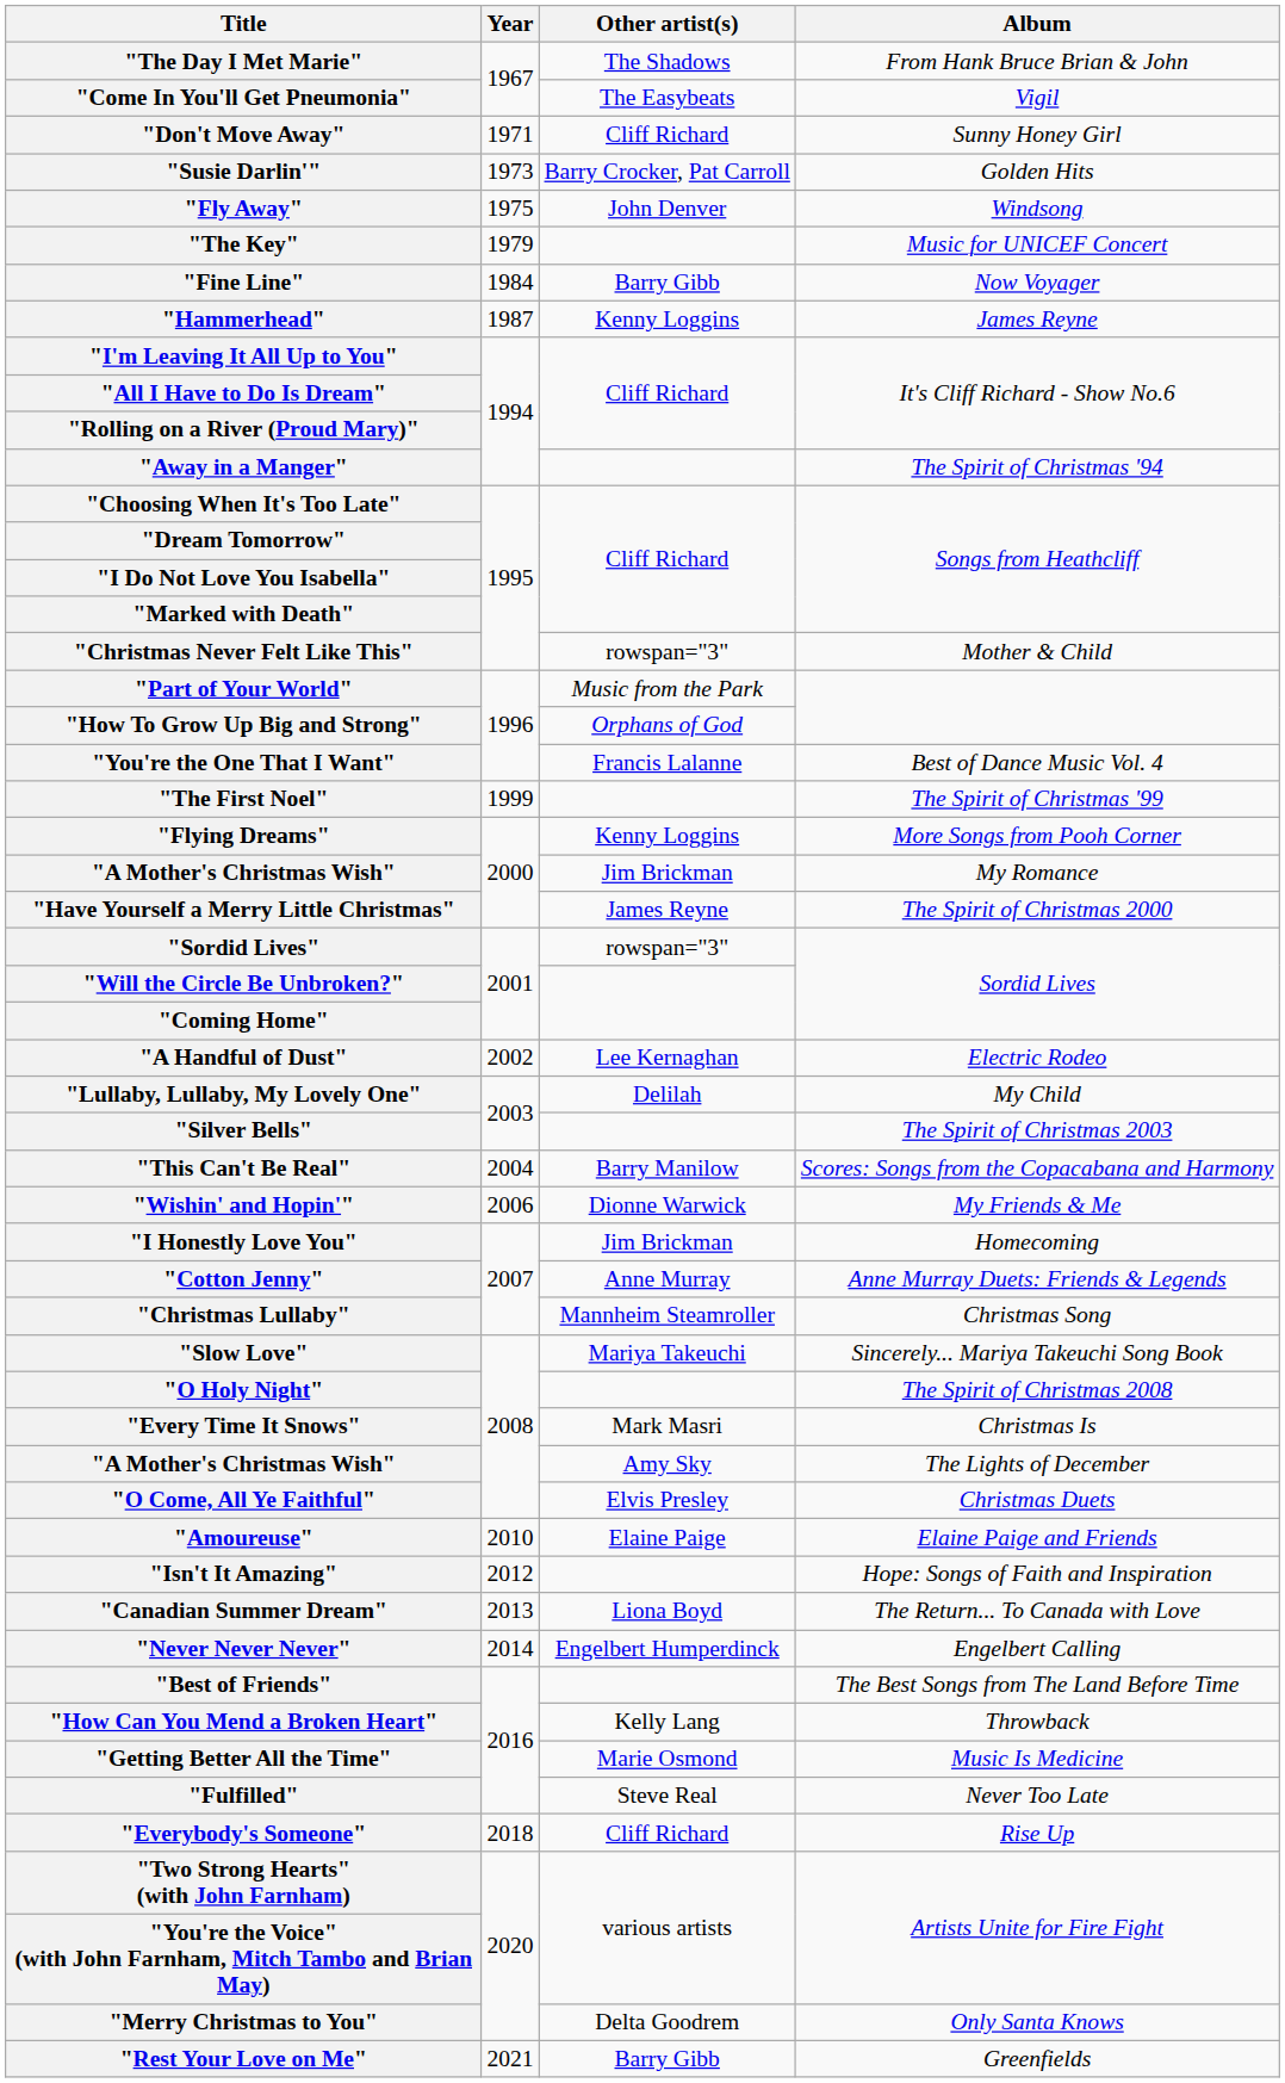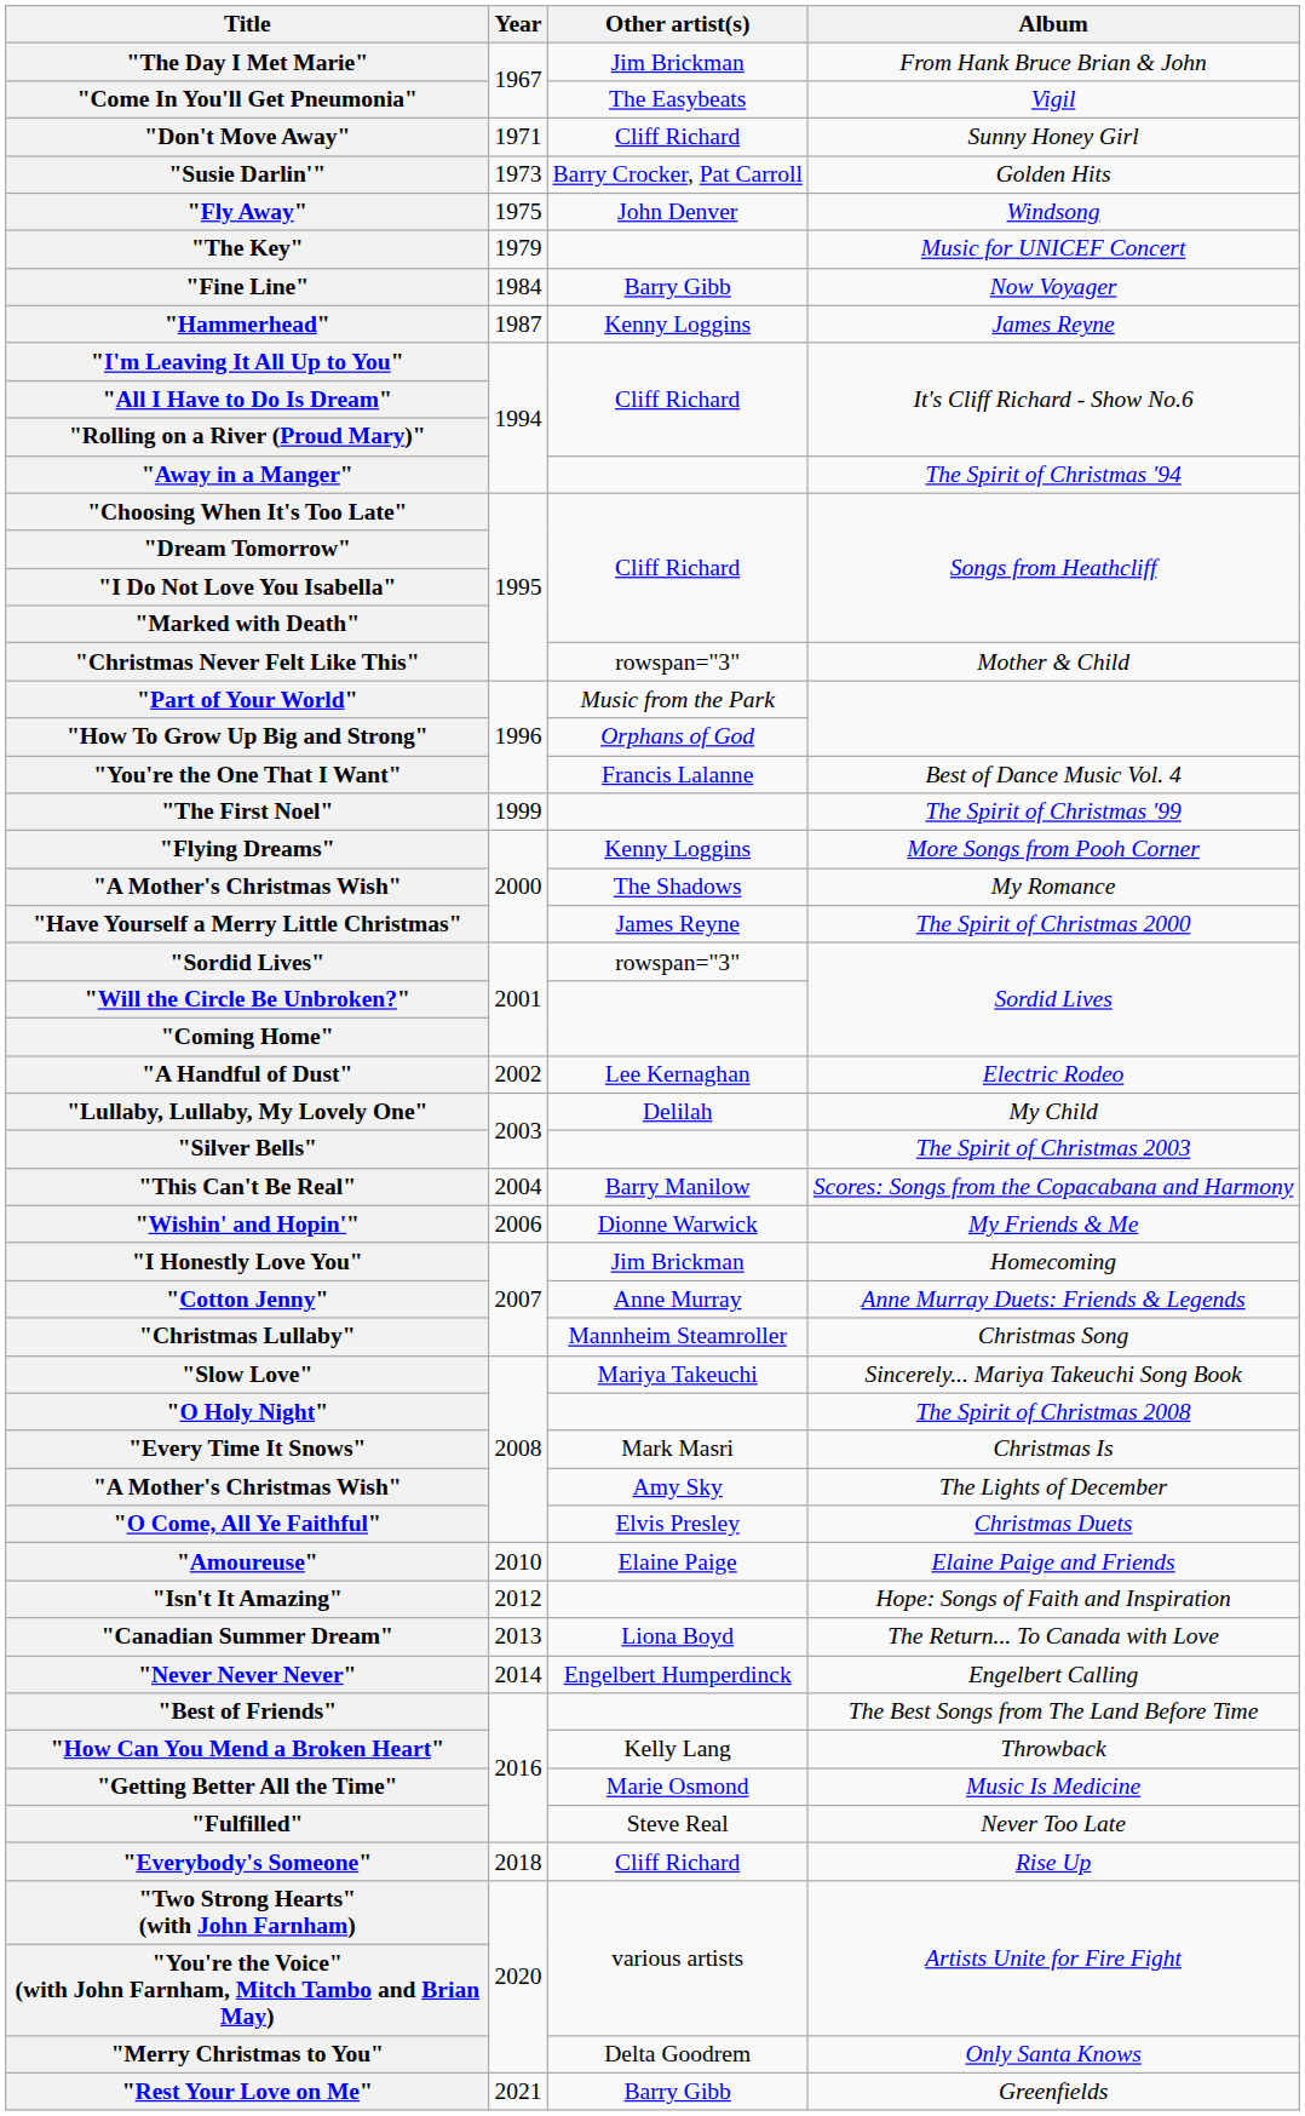"The Day I Met Marie" | Other artist(s): The Shadows -> Jim Brickman
"A Mother's Christmas Wish" / My Romance | Other artist(s): Jim Brickman -> The Shadows
